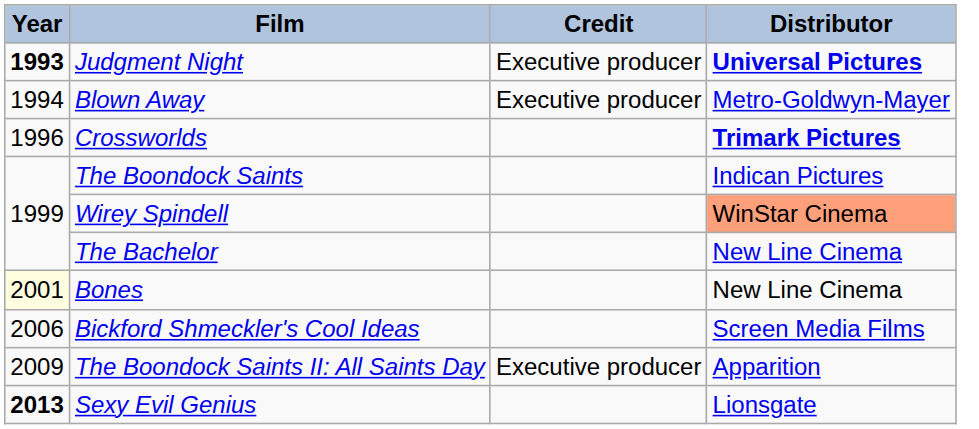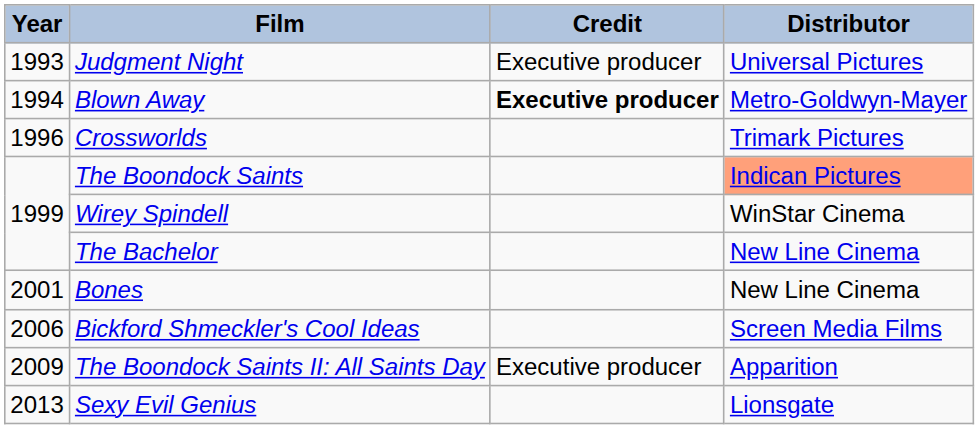Judgment Night | Year: bold -> normal
Judgment Night | Distributor: bold -> normal
Blown Away | Credit: normal -> bold
Crossworlds | Distributor: bold -> normal
The Boondock Saints | Distributor: no background -> lightsalmon background
Wirey Spindell | Distributor: lightsalmon background -> no background
Bones | Year: lightyellow background -> no background
Sexy Evil Genius | Year: bold -> normal
